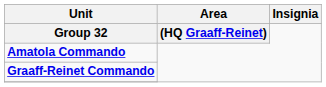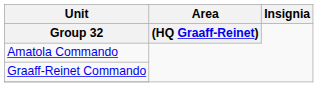Amatola Commando | Unit / Group 32: bold -> normal
Graaff-Reinet Commando | Unit / Group 32: bold -> normal
